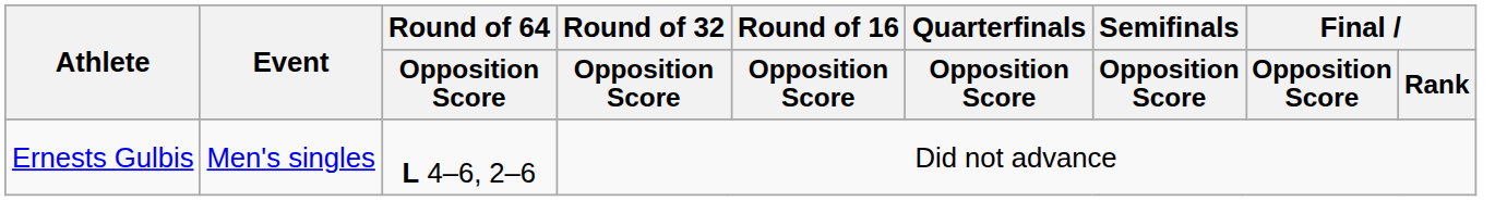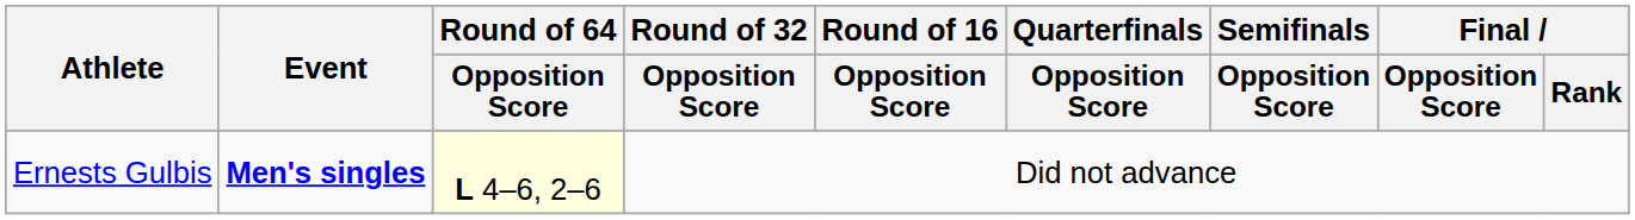Ernests Gulbis | Event: normal -> bold
Ernests Gulbis | Round of 64 / Opposition Score: no background -> lightyellow background
